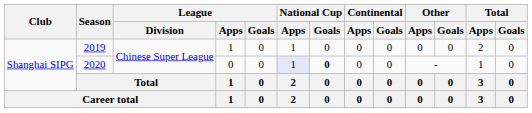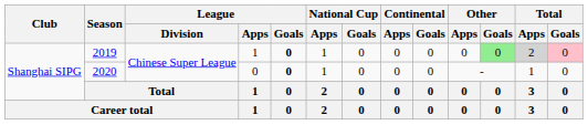2019 | League / Goals: normal -> bold
2019 | Other / Goals: no background -> lightgreen background
2019 | Total / Apps: no background -> lightgrey background
2019 | Total / Goals: no background -> pink background
2020 | League / Goals: normal -> bold
2020 | National Cup / Apps: lavender background -> no background
2020 | National Cup / Goals: bold -> normal
